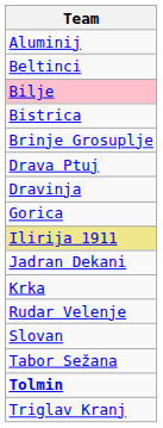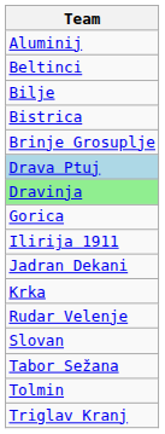row 4 | column 1: pink background -> no background
row 7 | column 1: no background -> lightblue background
row 8 | column 1: no background -> lightgreen background
row 10 | column 1: khaki background -> no background
row 16 | column 1: bold -> normal
